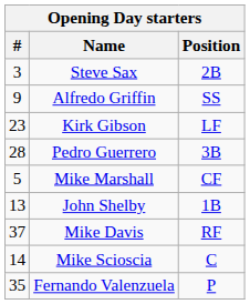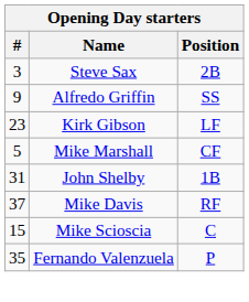- row: 28 | Pedro Guerrero | 3B
John Shelby | #: 13 -> 31
Mike Scioscia | #: 14 -> 15
